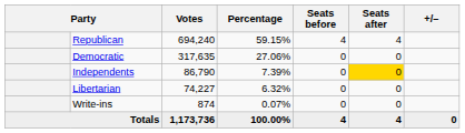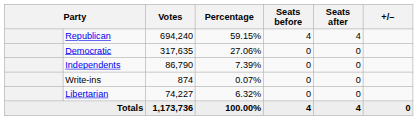Independents | Seats after: gold background -> no background
rows swapped: Libertarian <-> Write-ins
